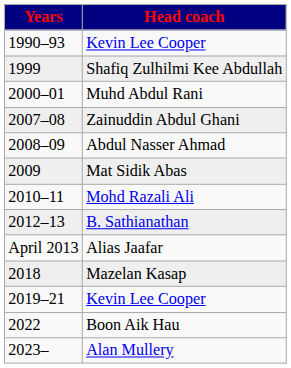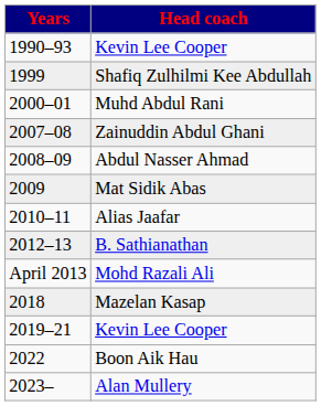row 8 | Head coach: Mohd Razali Ali -> Alias Jaafar
row 10 | Head coach: Alias Jaafar -> Mohd Razali Ali
